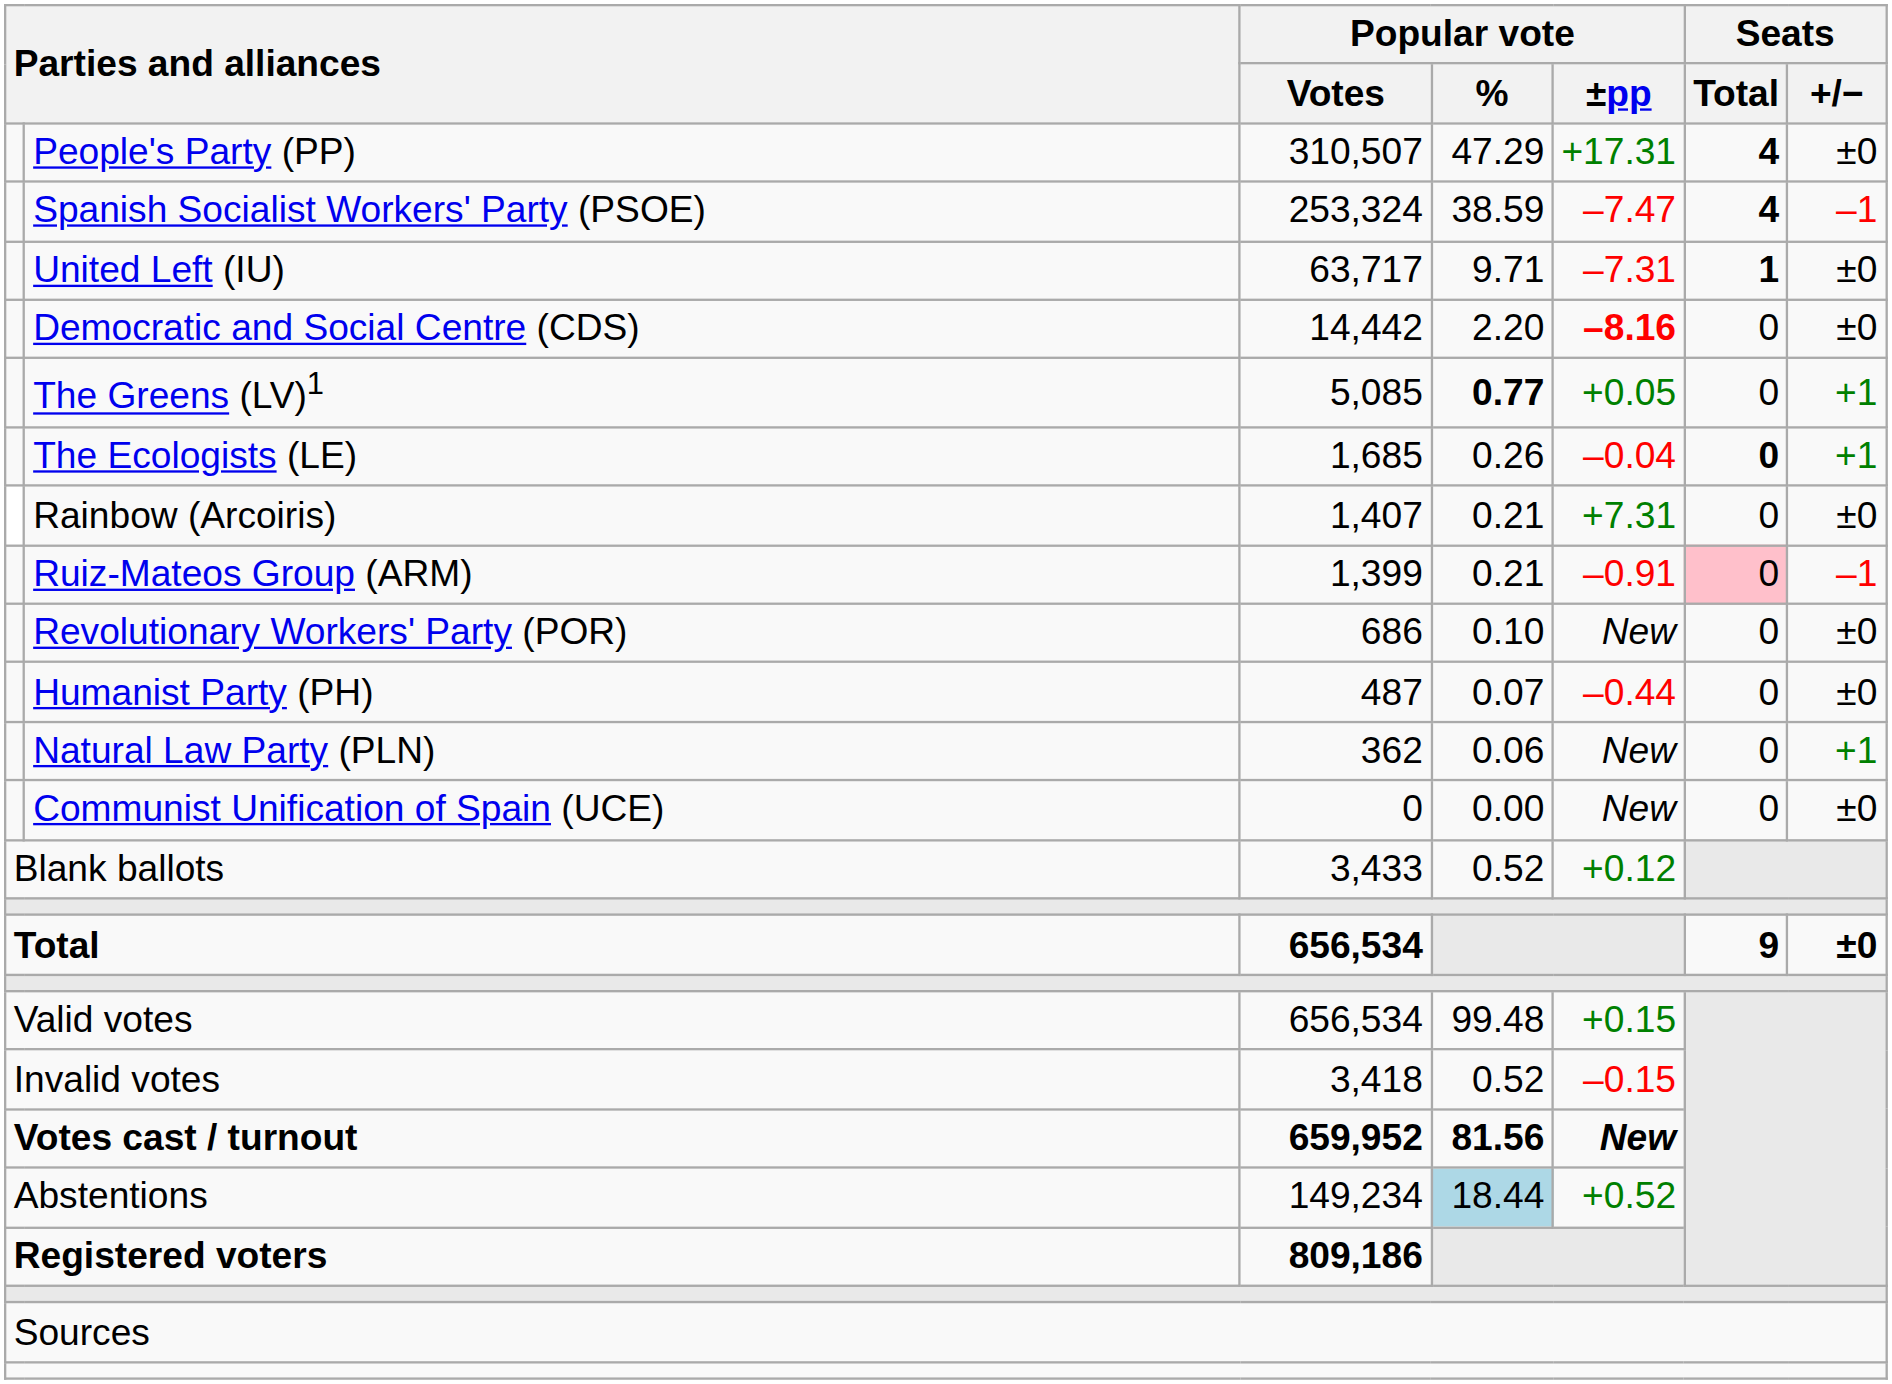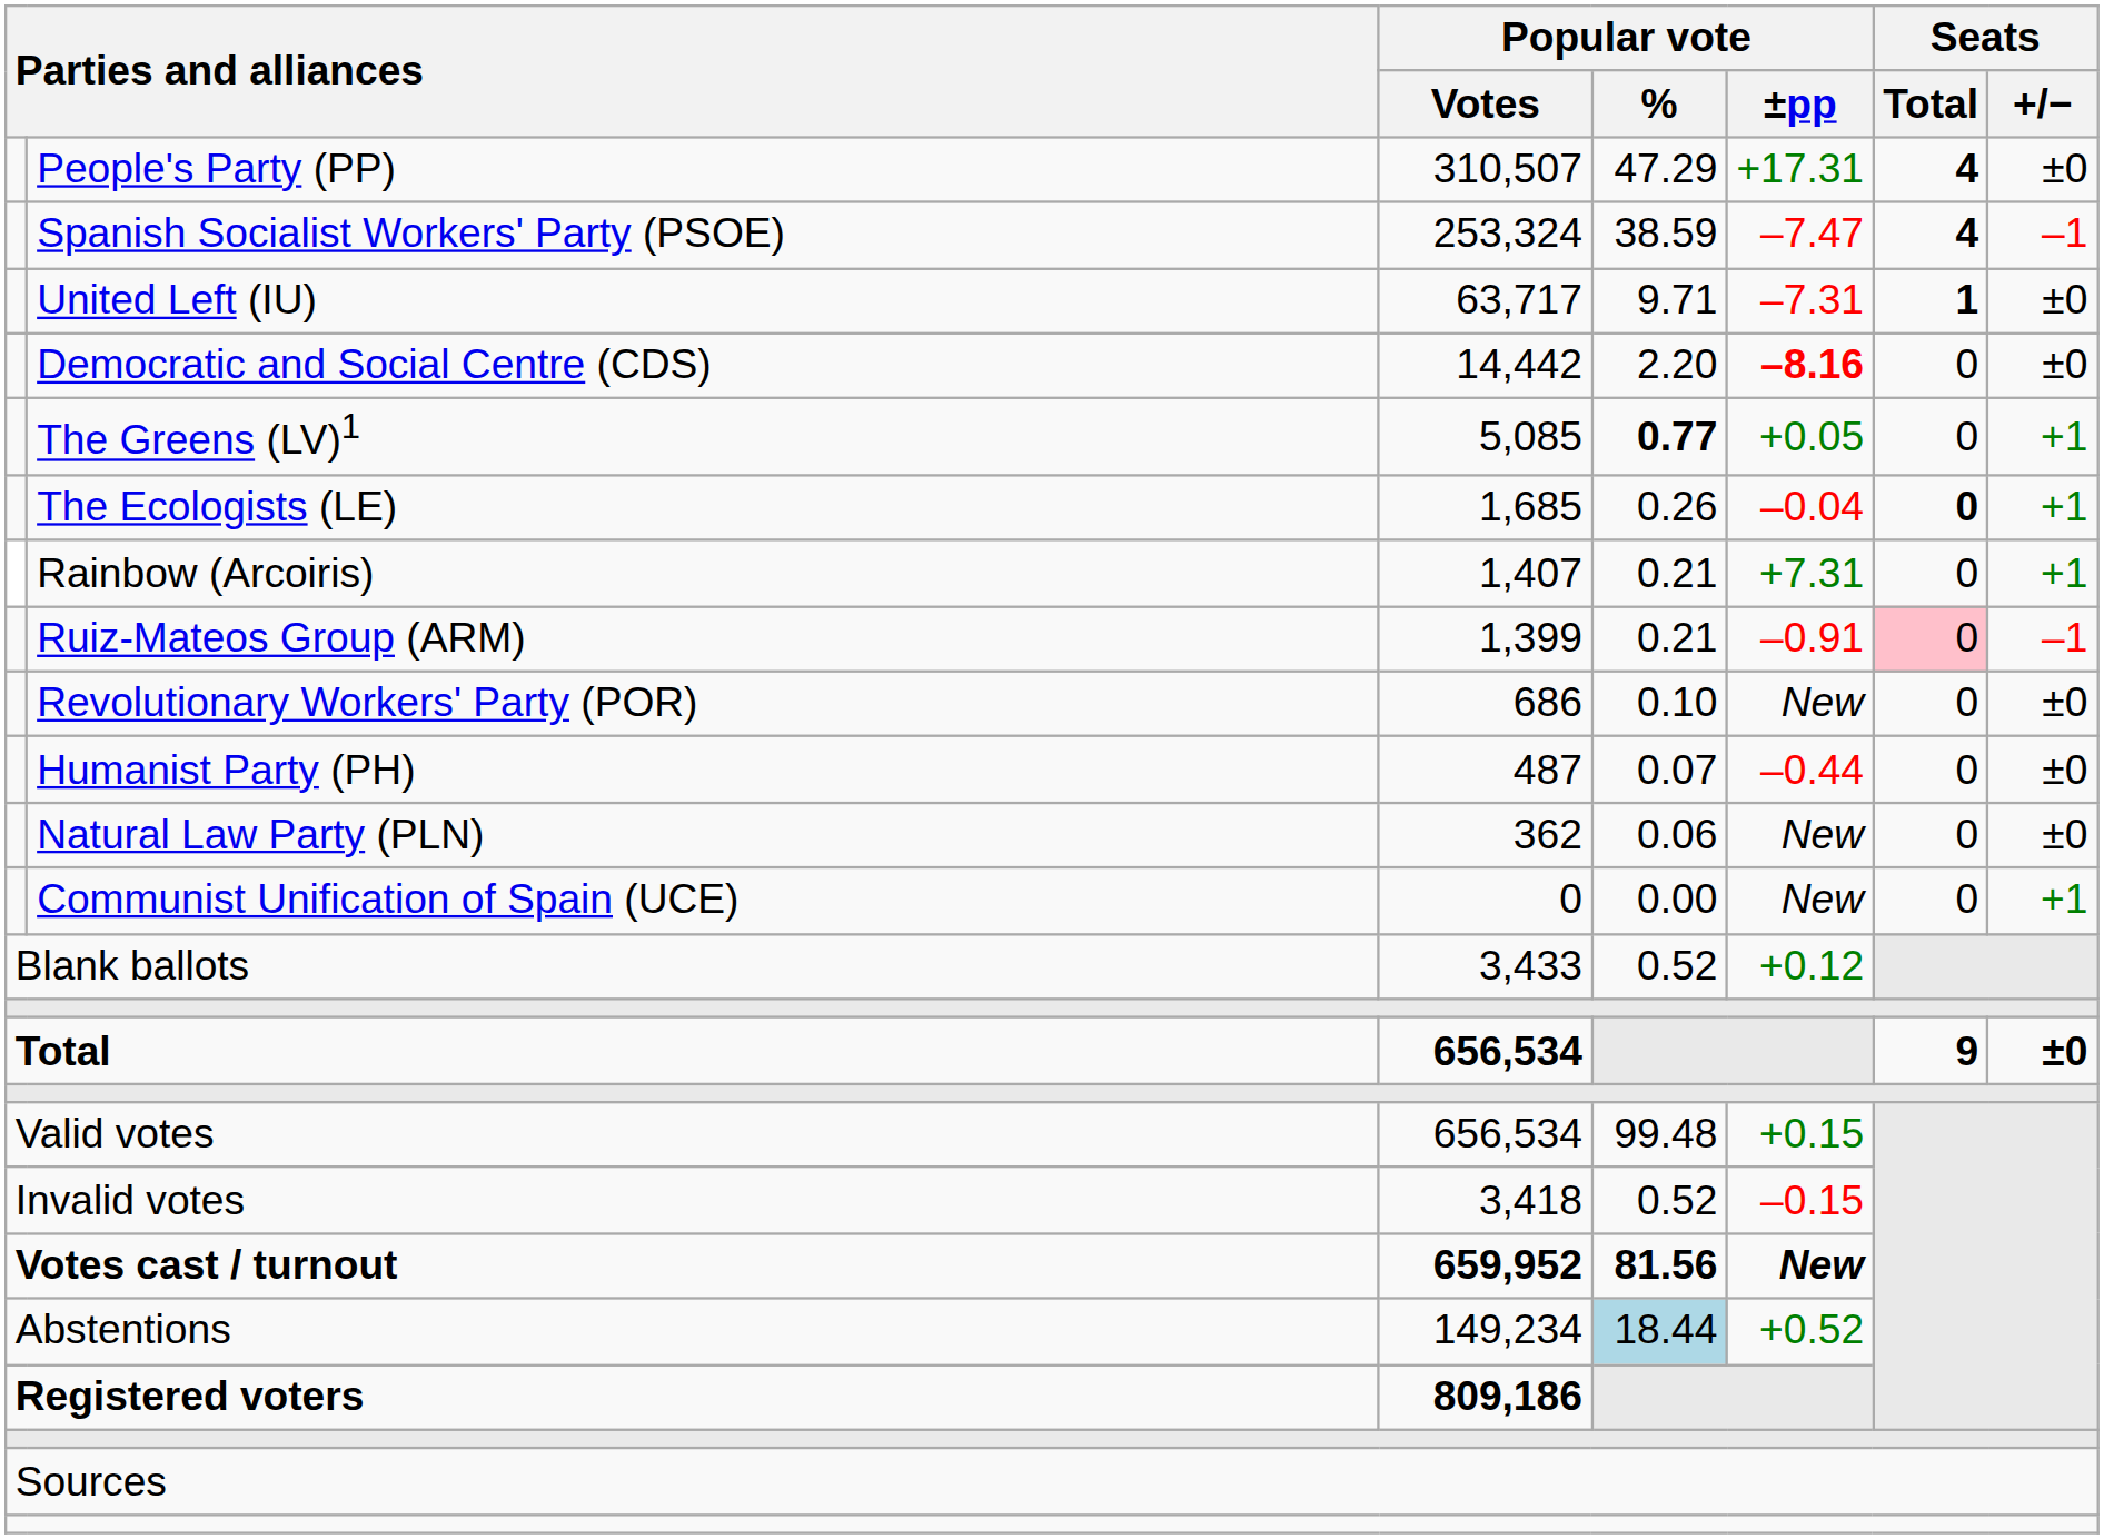Rainbow (Arcoiris) | Seats / +/−: ±0 -> +1
Natural Law Party (PLN) | Seats / +/−: +1 -> ±0
Communist Unification of Spain (UCE) | Seats / +/−: ±0 -> +1
